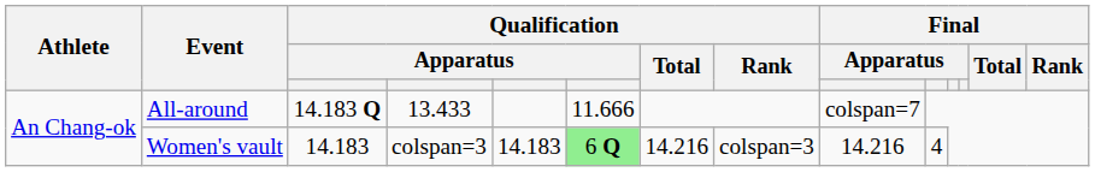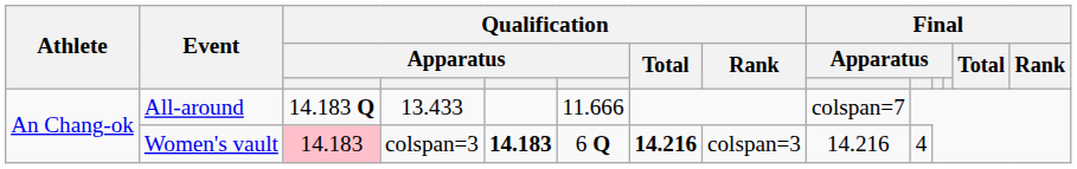Women's vault | column 3: no background -> pink background
Women's vault | column 5: normal -> bold
Women's vault | column 6: lightgreen background -> no background
Women's vault | Qualification / Total: normal -> bold
